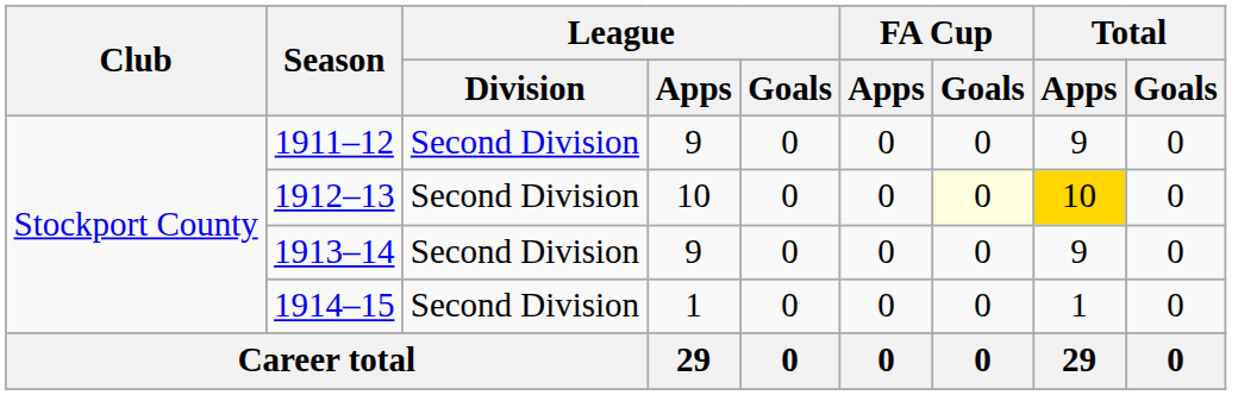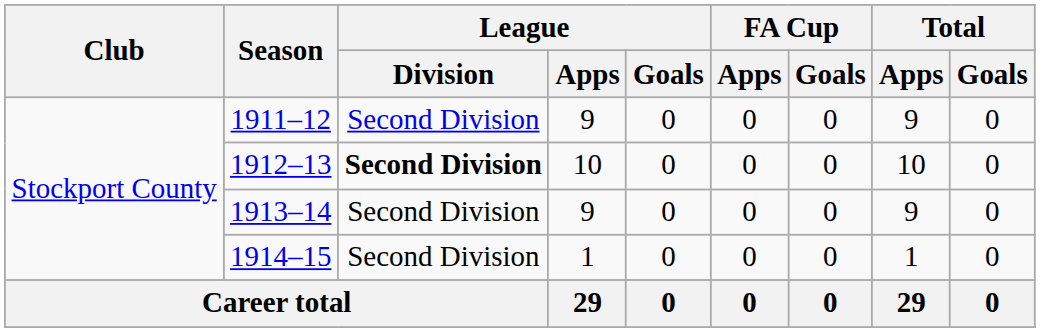1912–13 | League / Division: normal -> bold
1912–13 | FA Cup / Goals: lightyellow background -> no background
1912–13 | Total / Apps: gold background -> no background
